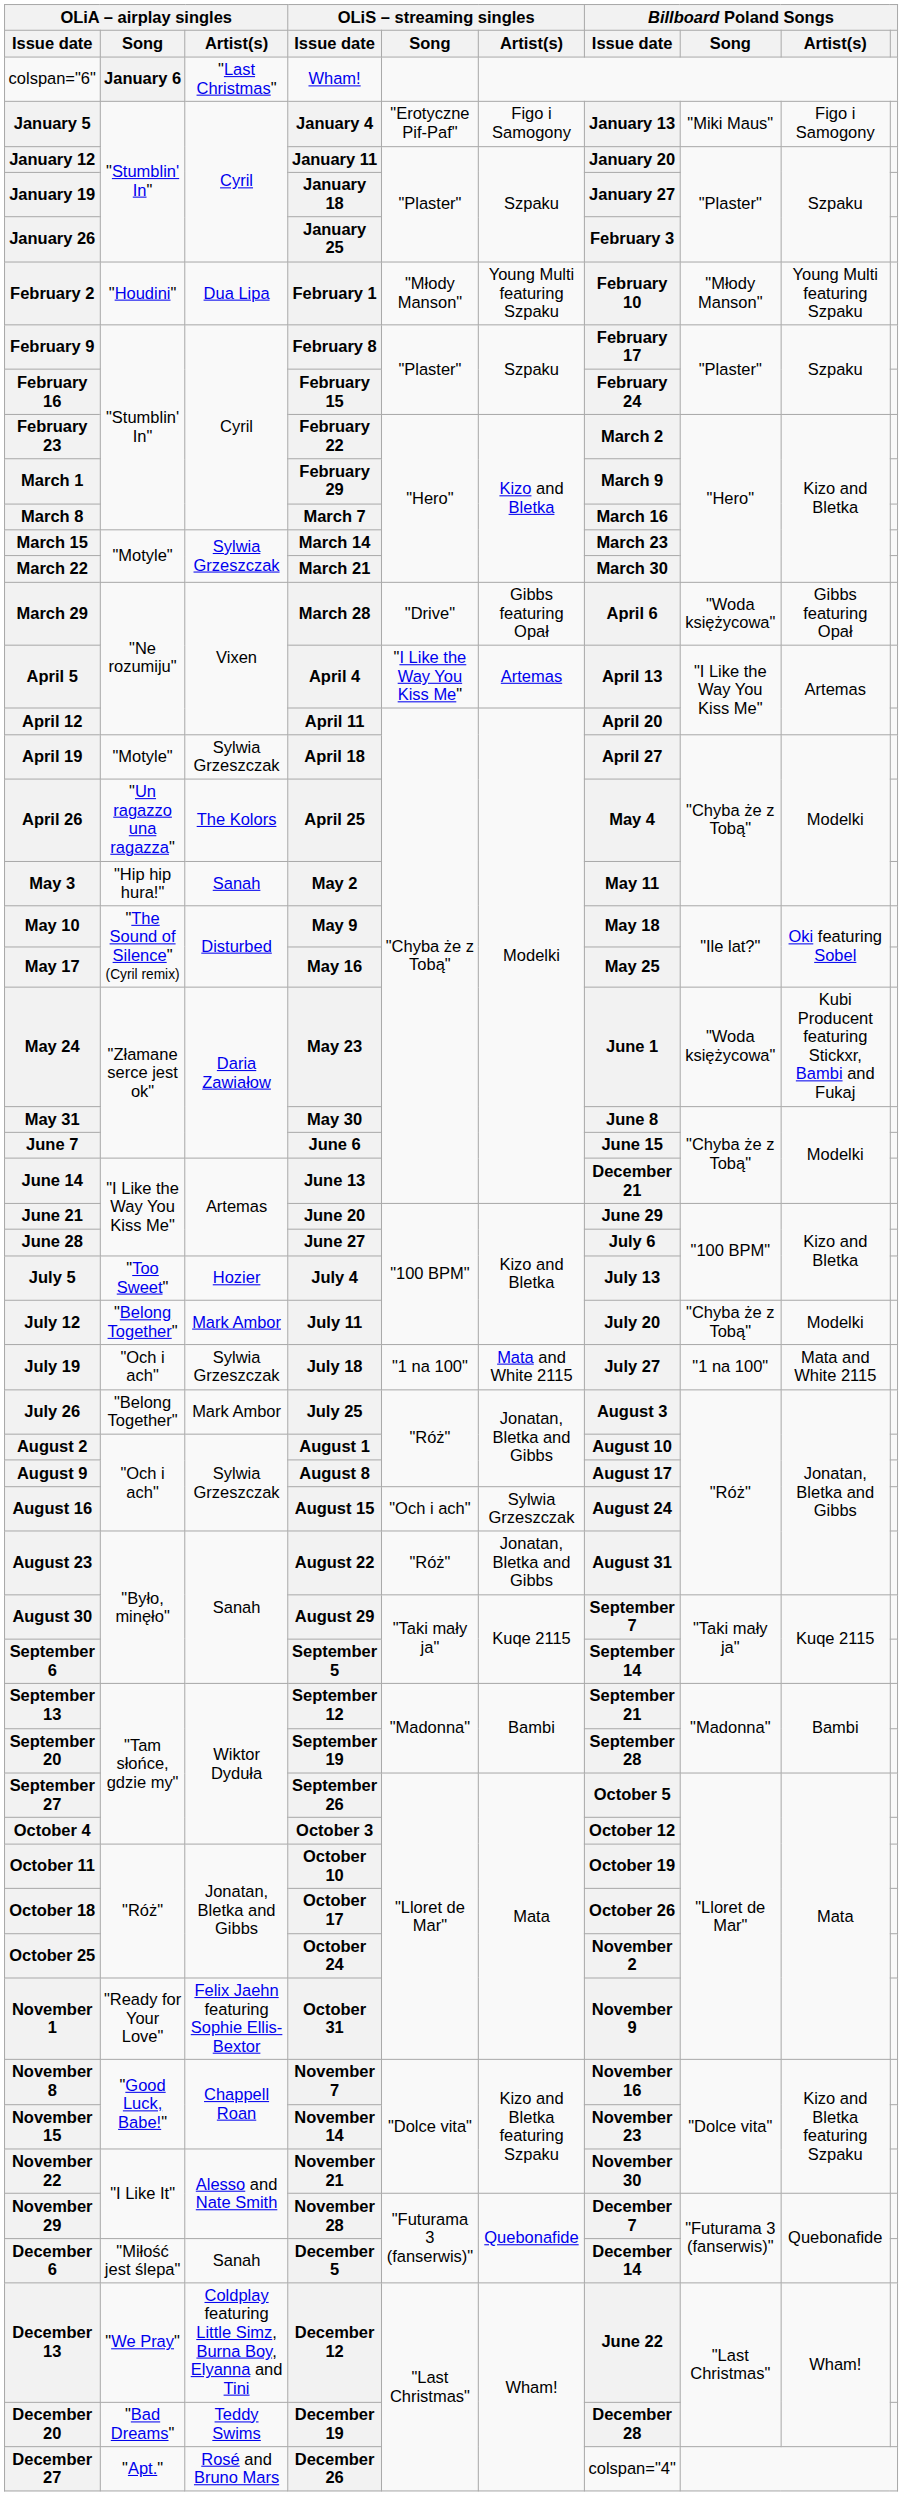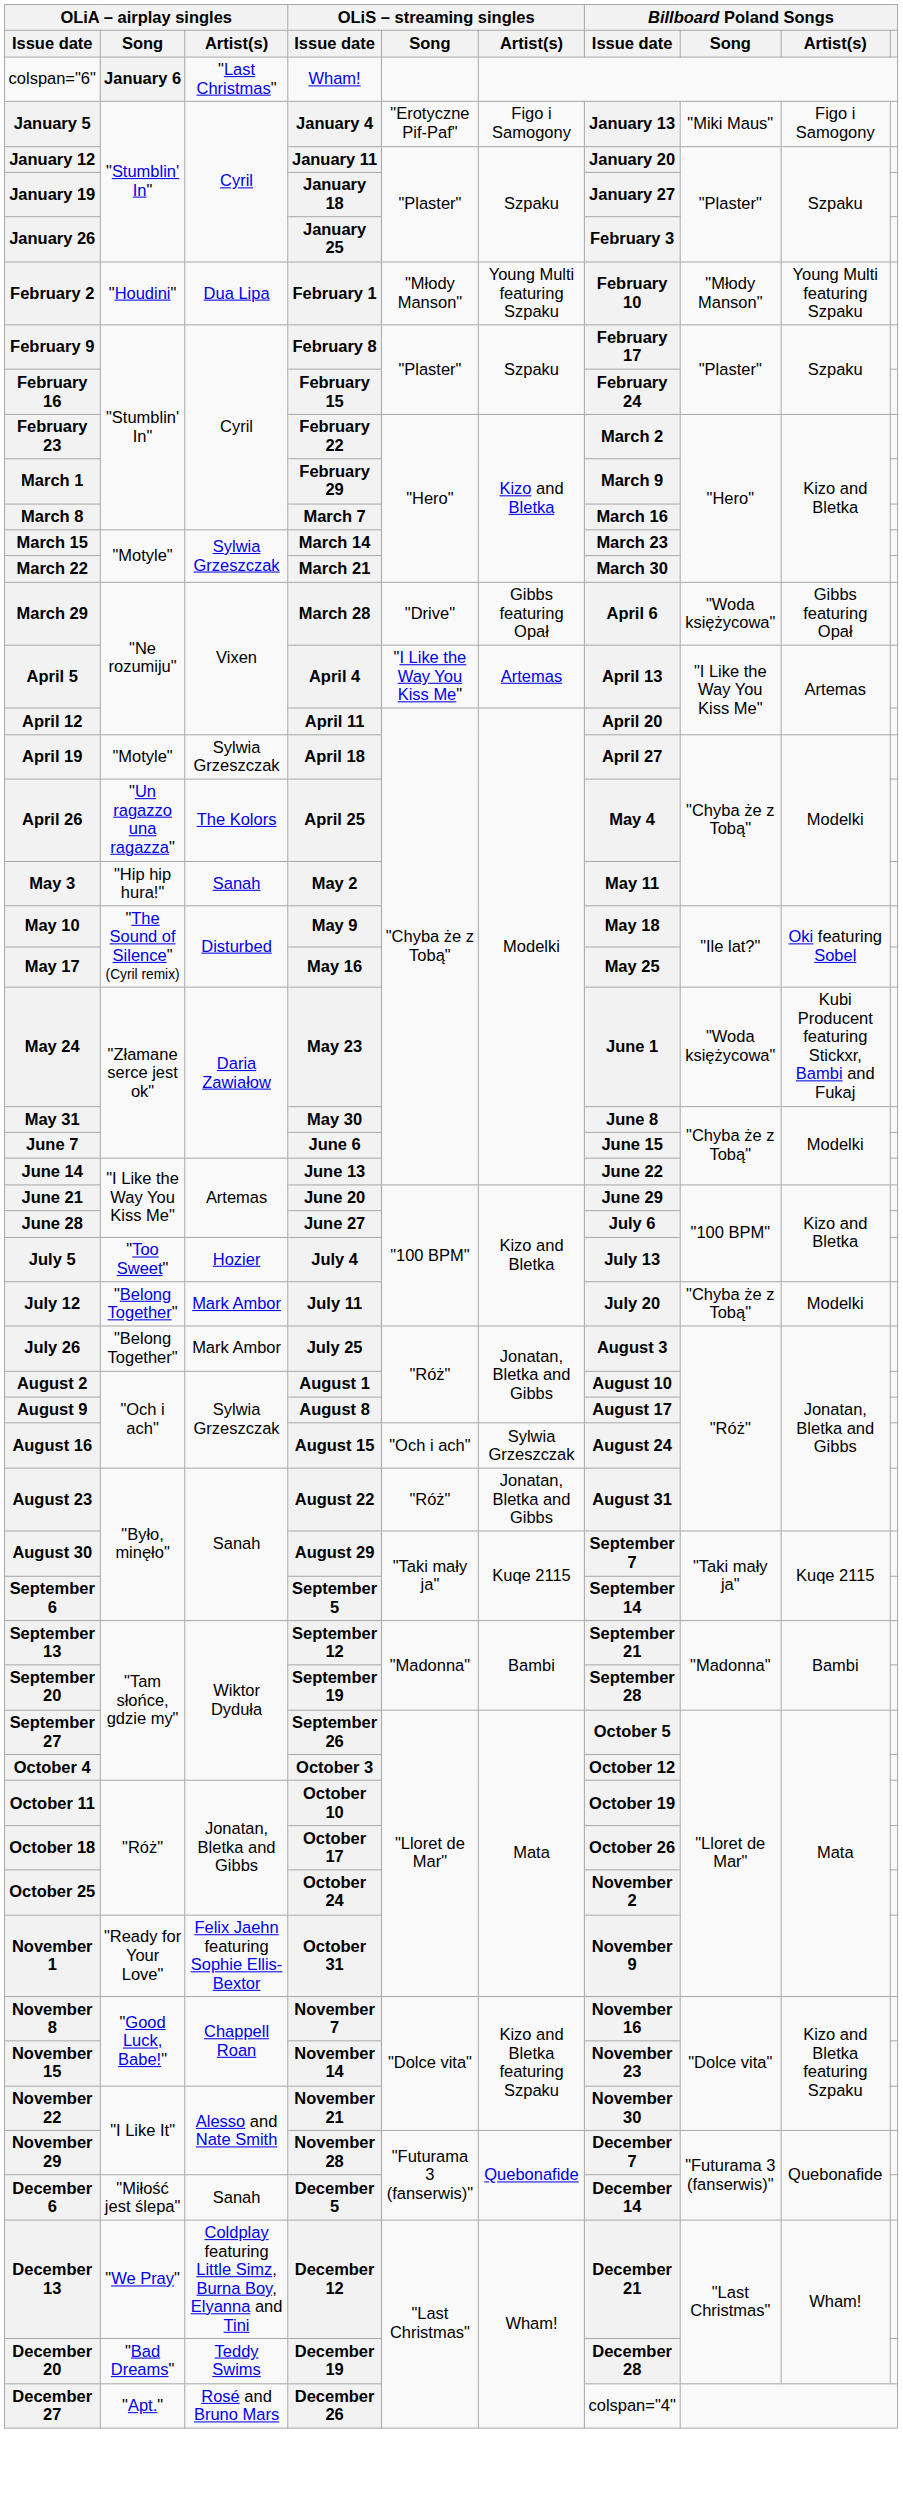June 14 | Billboard Poland Songs / Issue date: December 21 -> June 22
- row: July 19 | "Och i ach" | Sylwia Grzeszczak | July 18 | "1 na 100" | Mata and White 2115 | July 27 | "1 na 100" | Mata and White 2115
December 13 | Billboard Poland Songs / Issue date: June 22 -> December 21
